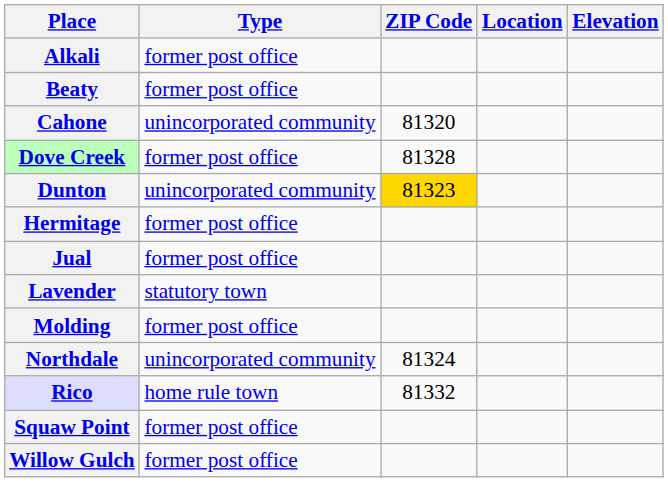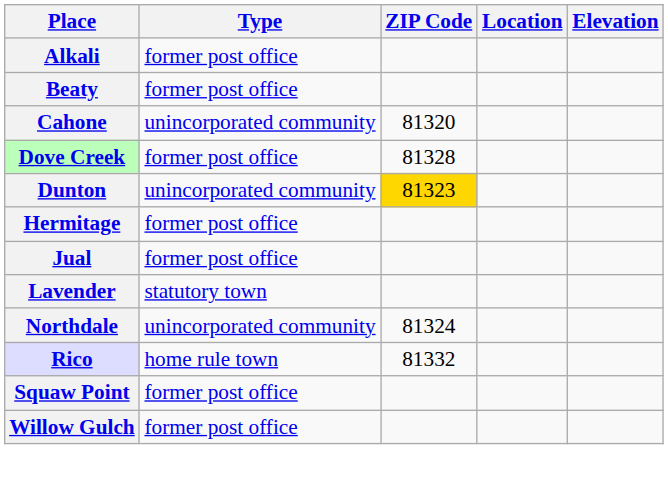- row: Molding | former post office
